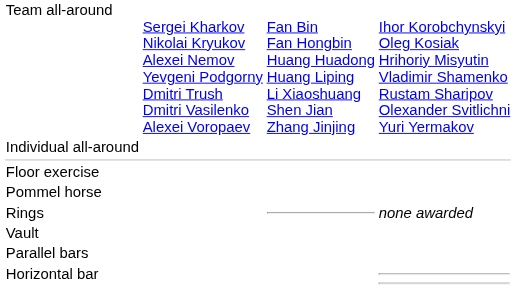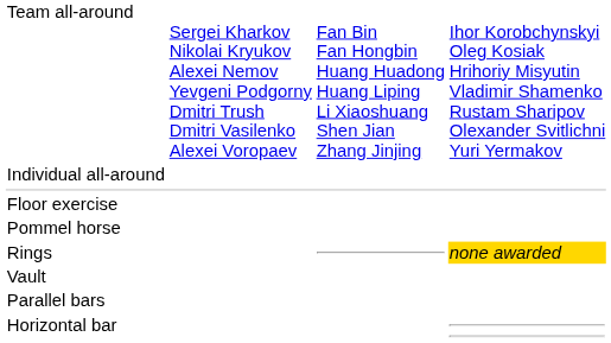Rings | column 4: no background -> gold background
